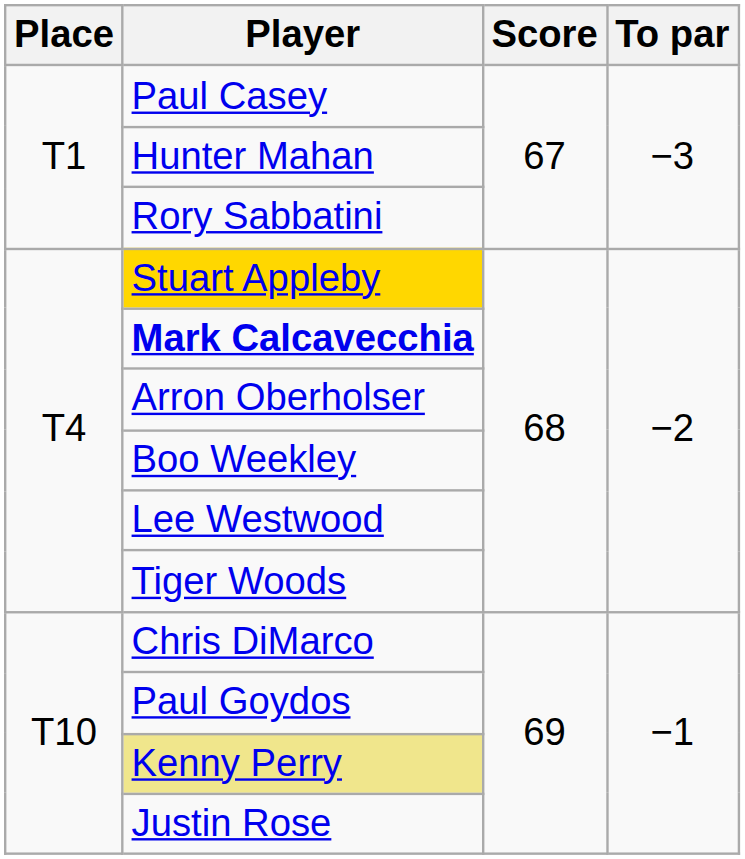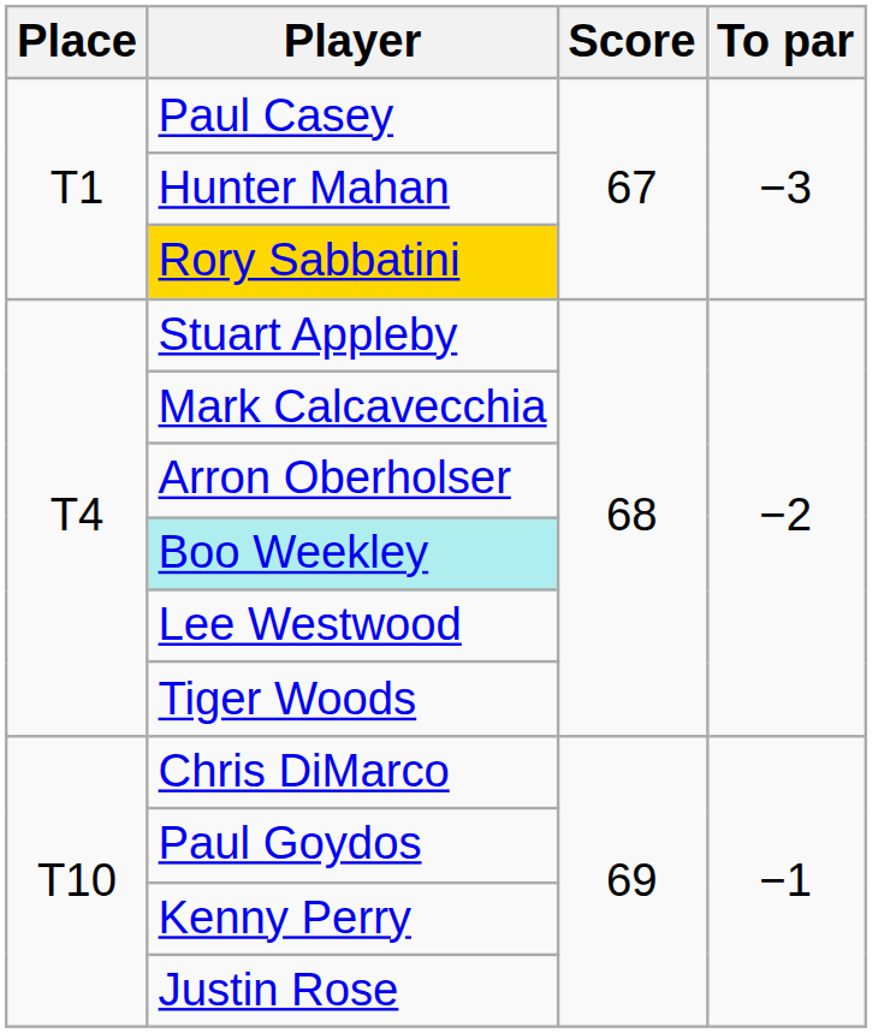Rory Sabbatini | Player: no background -> gold background
Stuart Appleby | Player: gold background -> no background
Mark Calcavecchia | Player: bold -> normal
Boo Weekley | Player: no background -> paleturquoise background
Kenny Perry | Player: khaki background -> no background
